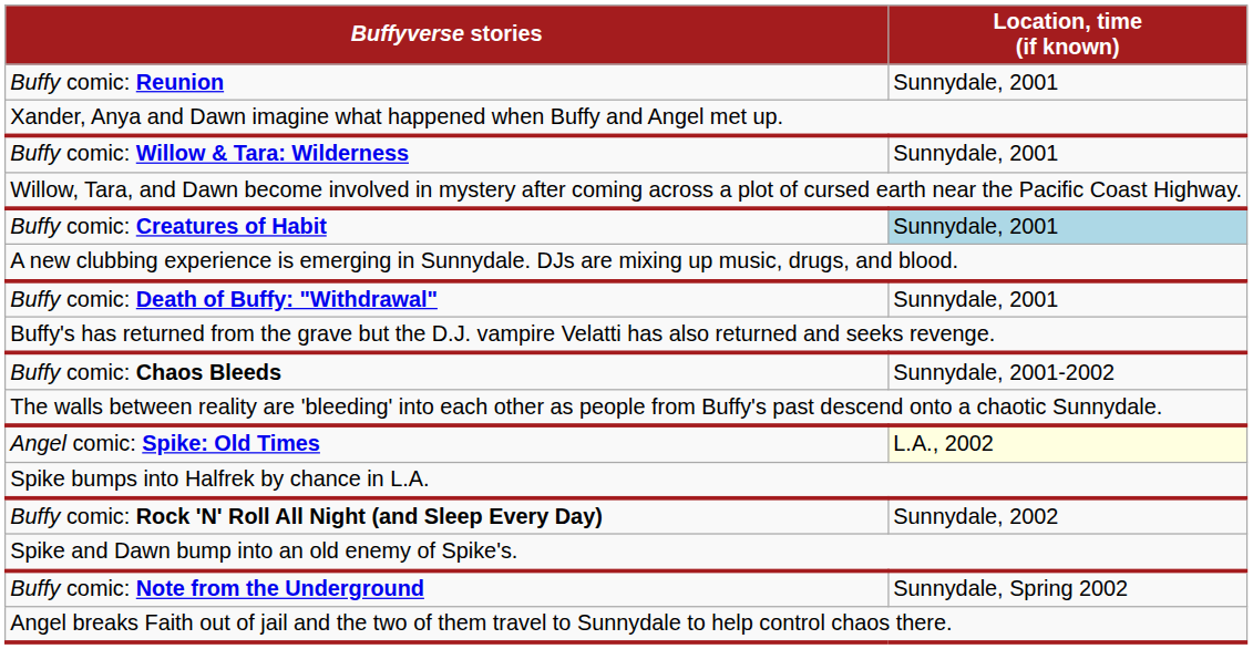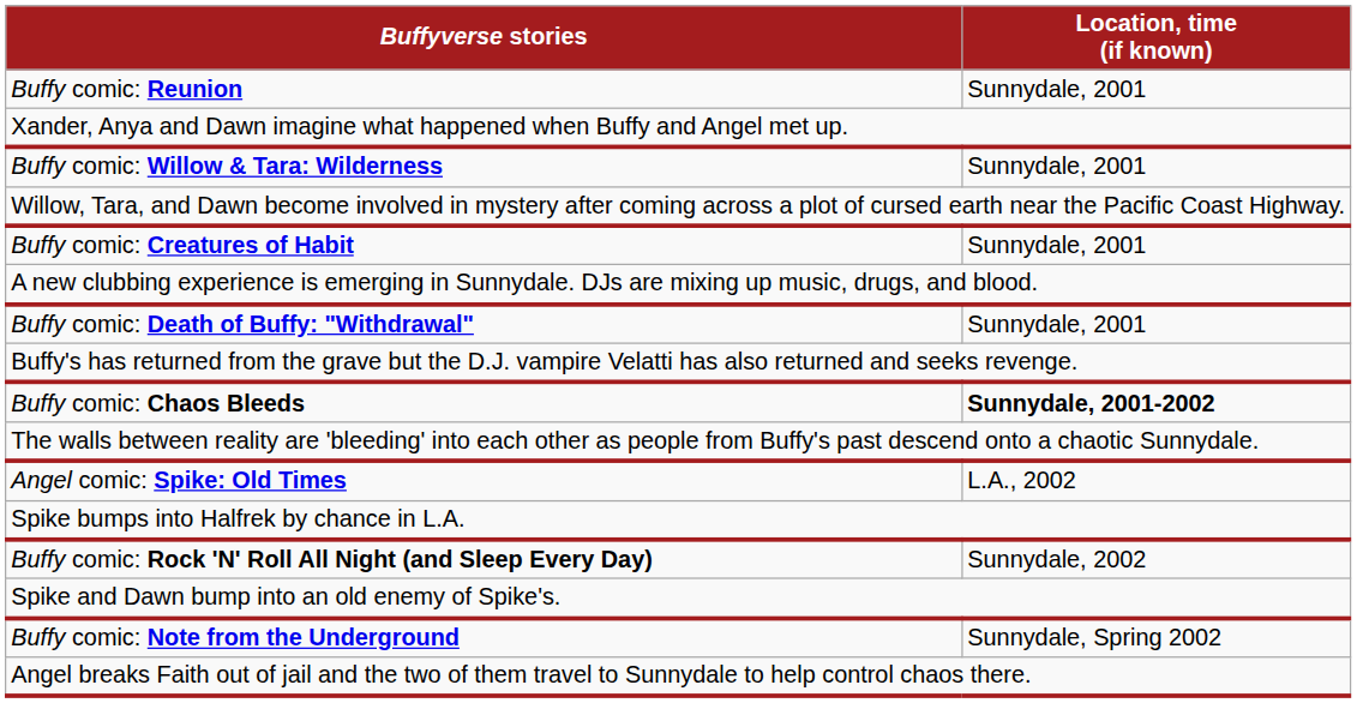Buffy comic: Creatures of Habit | Location, time (if known): lightblue background -> no background
Buffy comic: Chaos Bleeds | Location, time (if known): normal -> bold
Angel comic: Spike: Old Times | Location, time (if known): lightyellow background -> no background
